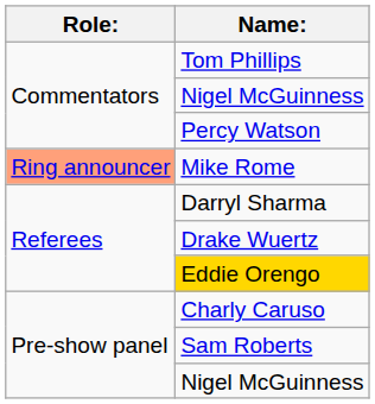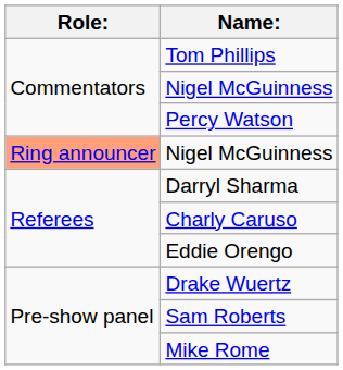row 5 | Name:: Mike Rome -> Nigel McGuinness
row 7 | Name:: Drake Wuertz -> Charly Caruso
row 8 | Name:: gold background -> no background
row 9 | Name:: Charly Caruso -> Drake Wuertz
row 11 | Name:: Nigel McGuinness -> Mike Rome
